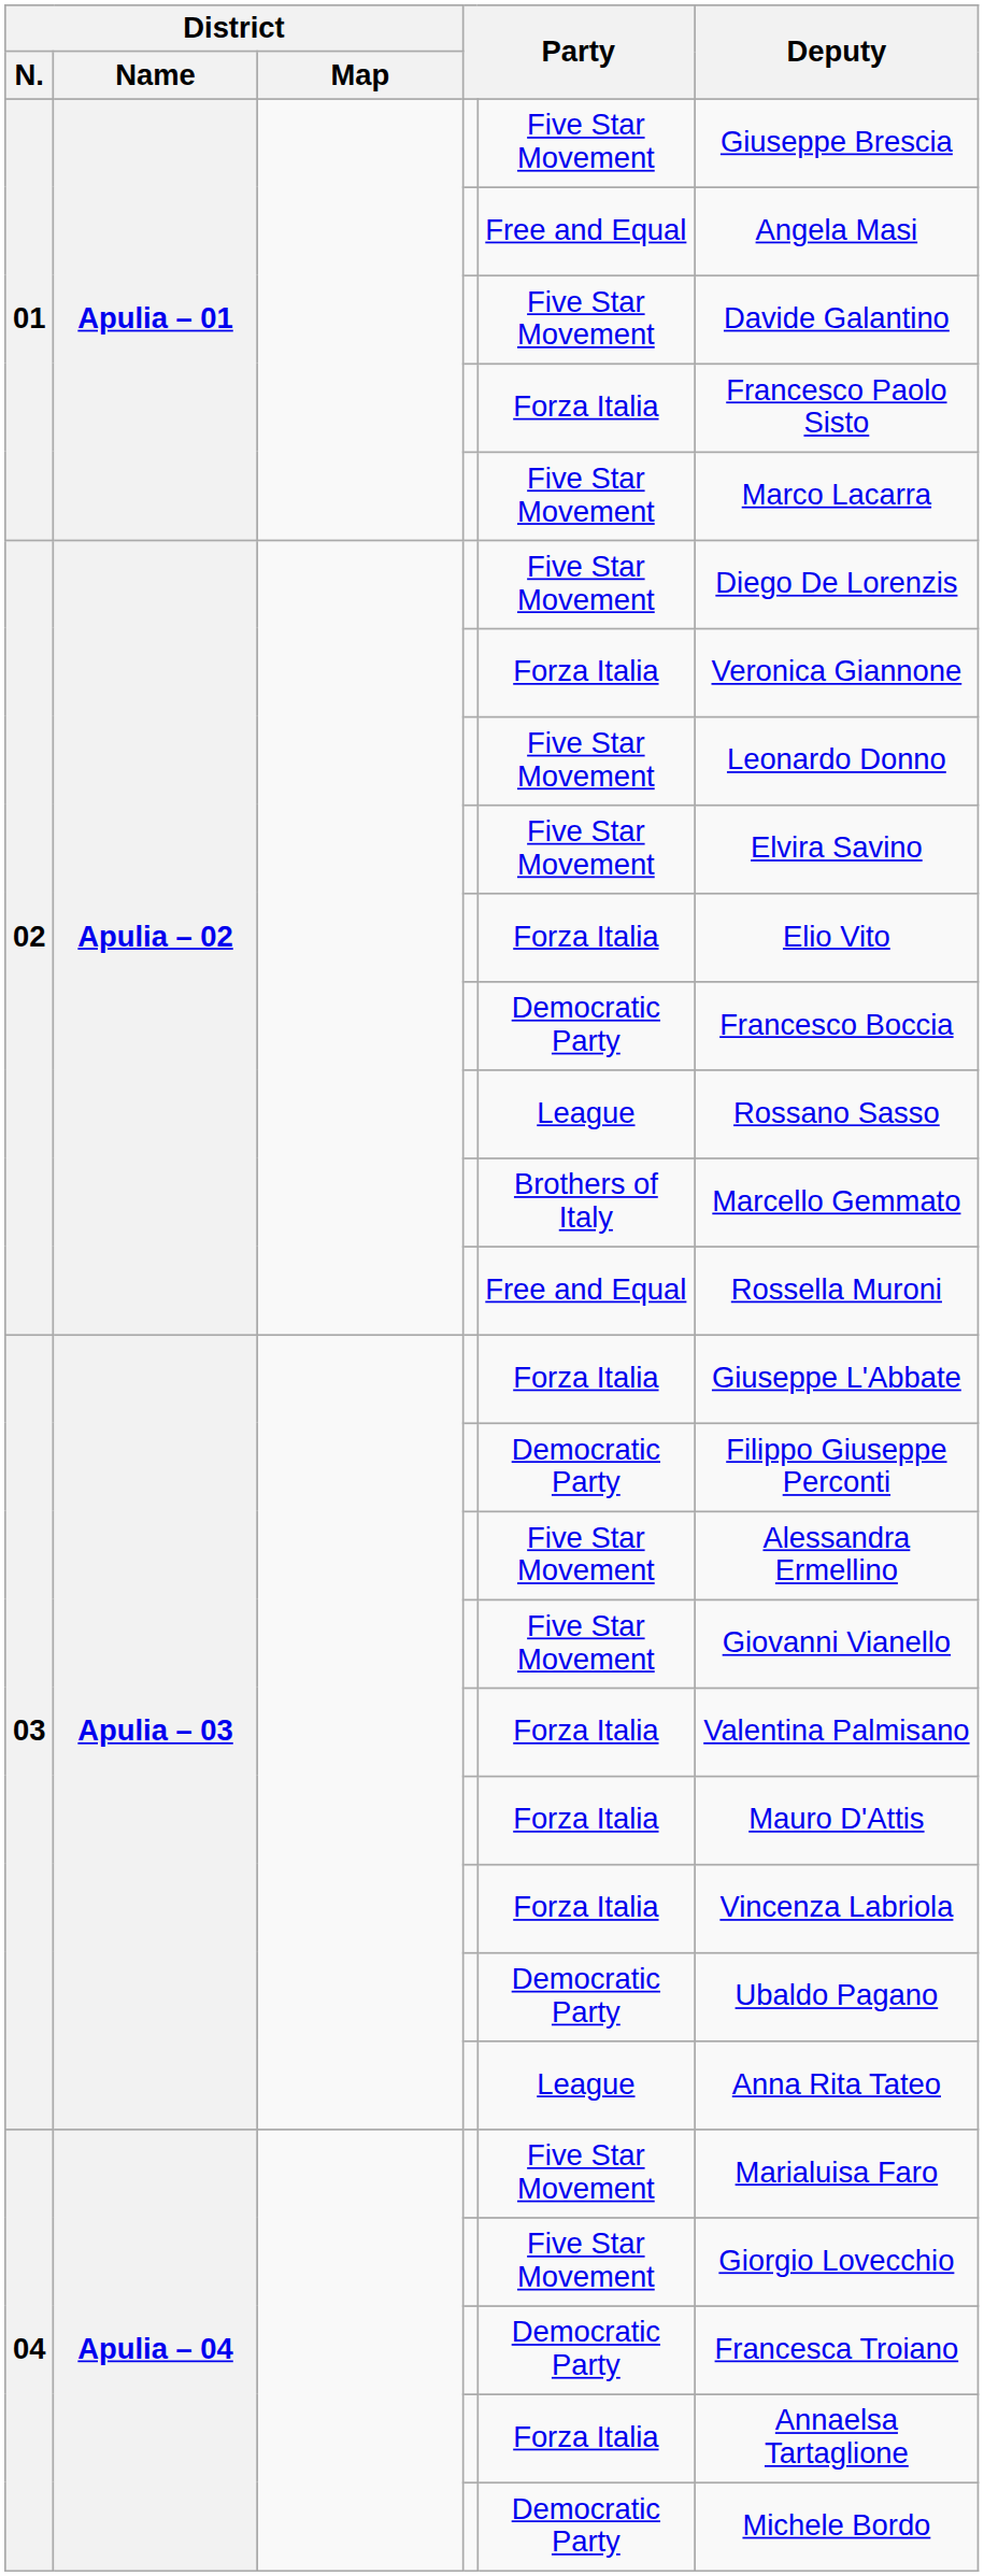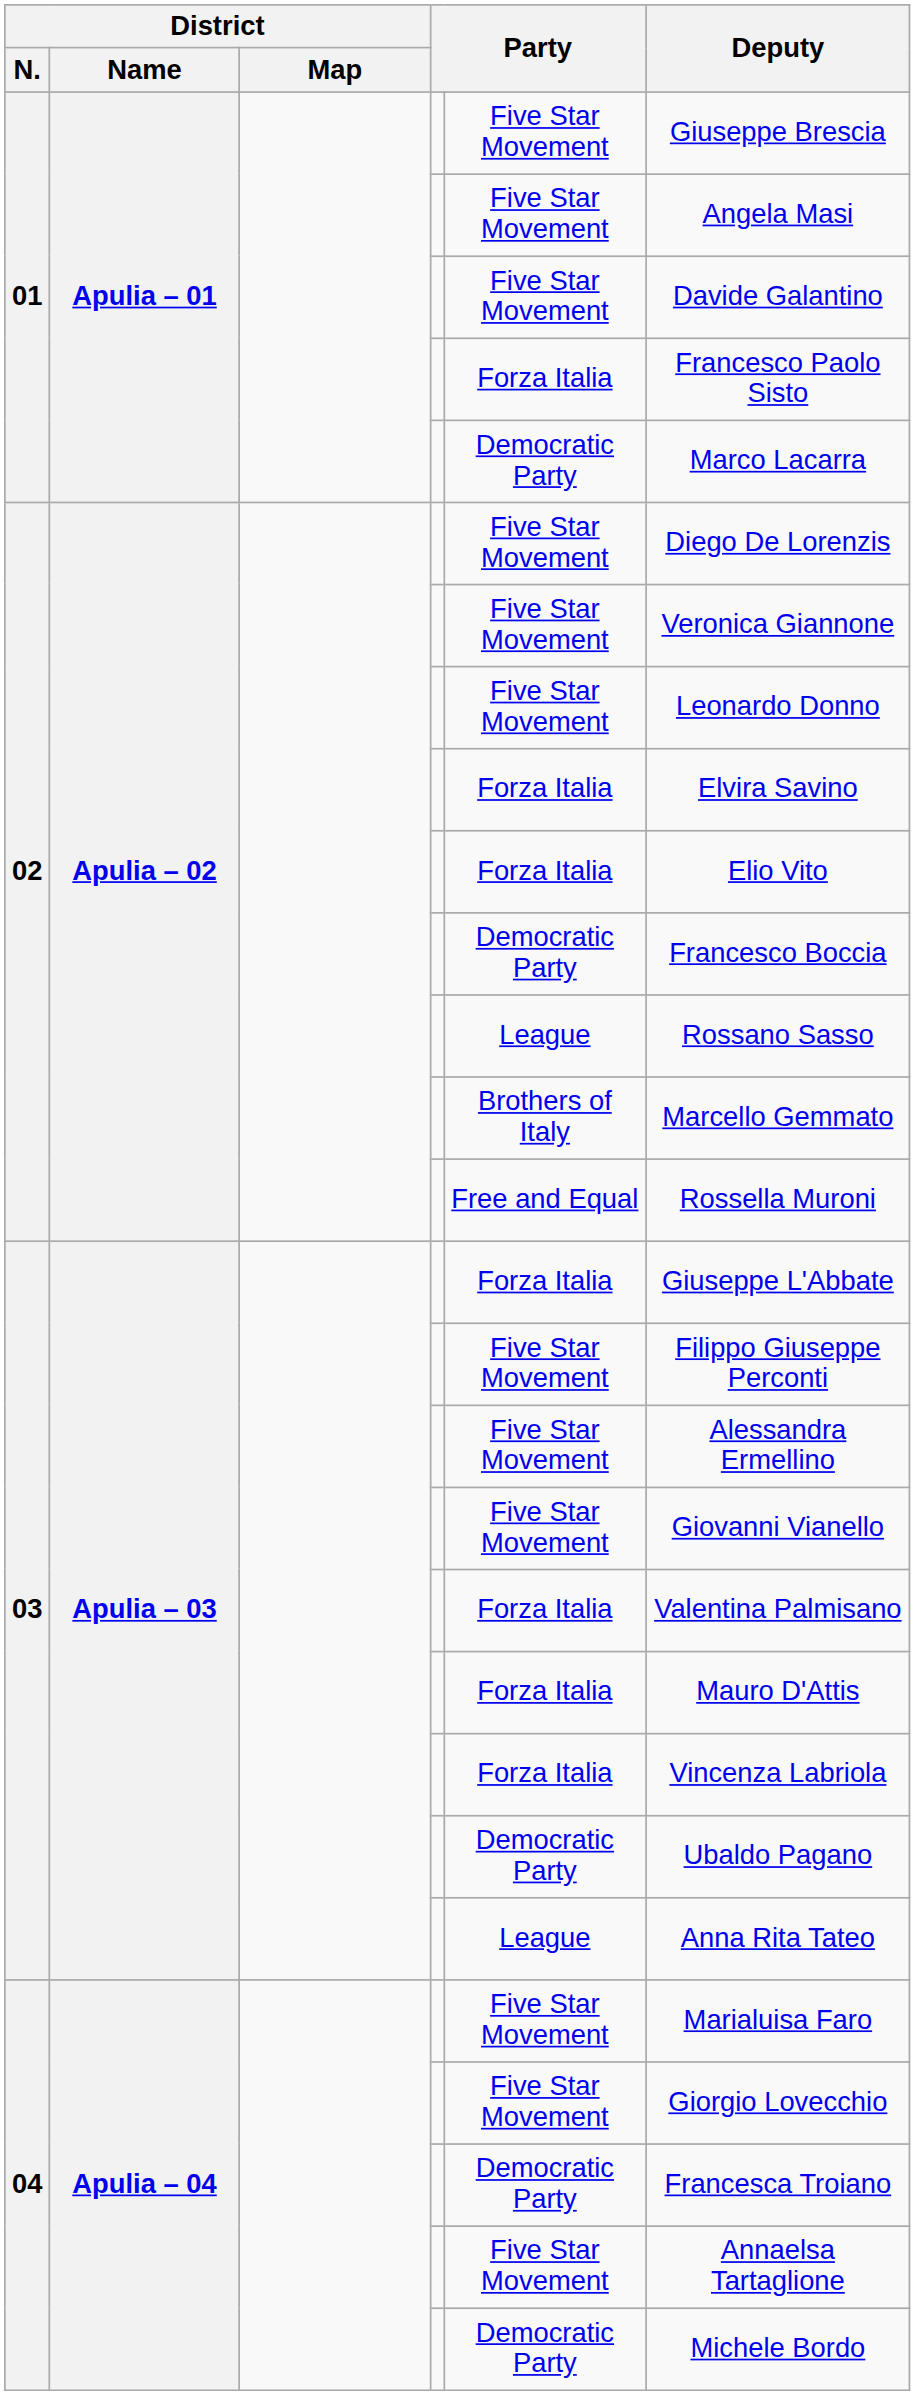row 4 | column 5: Free and Equal -> Five Star Movement
row 7 | column 5: Five Star Movement -> Democratic Party
row 9 | column 5: Forza Italia -> Five Star Movement
row 11 | column 5: Five Star Movement -> Forza Italia
row 18 | column 5: Democratic Party -> Five Star Movement
row 29 | column 5: Forza Italia -> Five Star Movement
